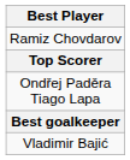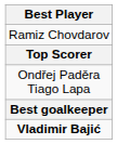row 6 | column 1: normal -> bold
